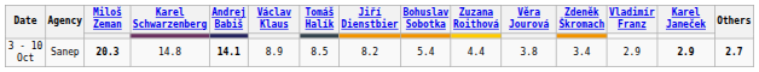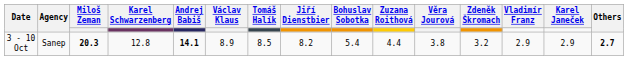3 - 10 Oct | Karel Schwarzenberg: 14.8 -> 12.8
3 - 10 Oct | Zdeněk Škromach: 3.4 -> 3.2
3 - 10 Oct | Karel Janeček: bold -> normal
